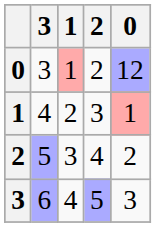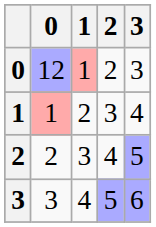columns swapped: 0 <-> 3
